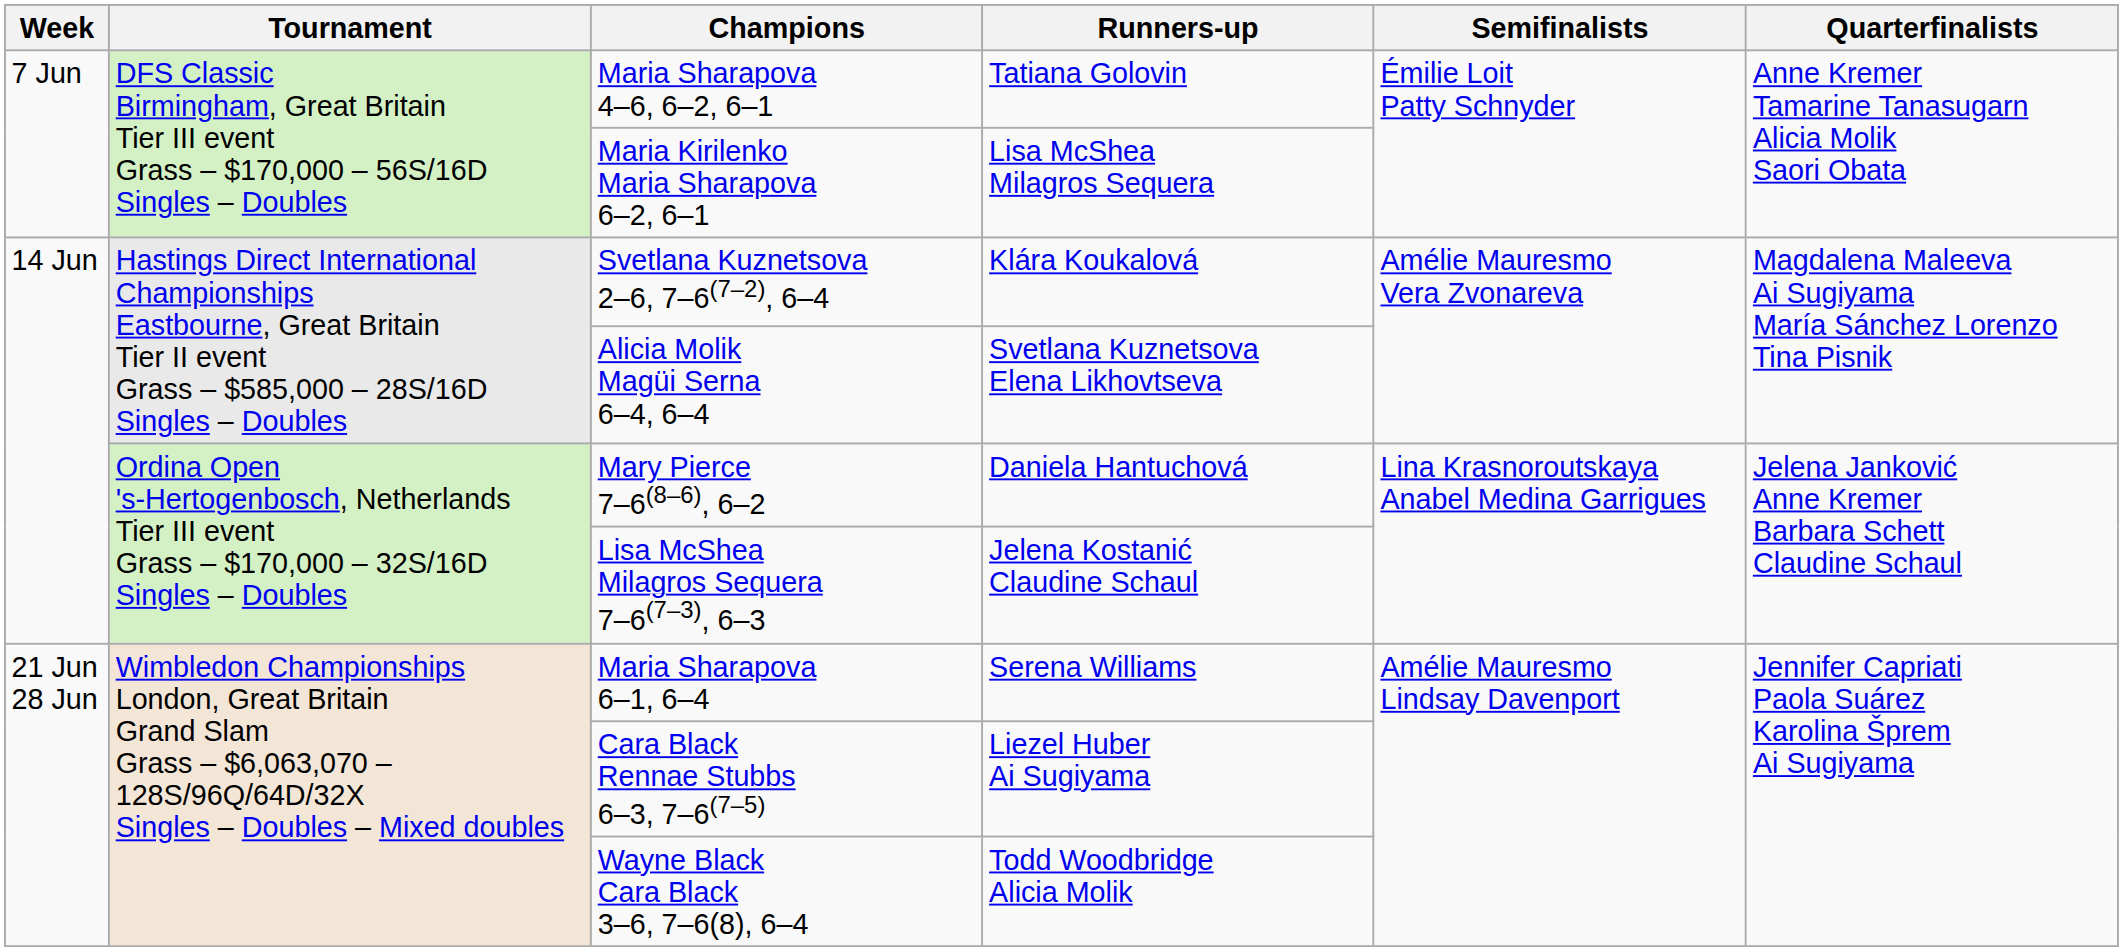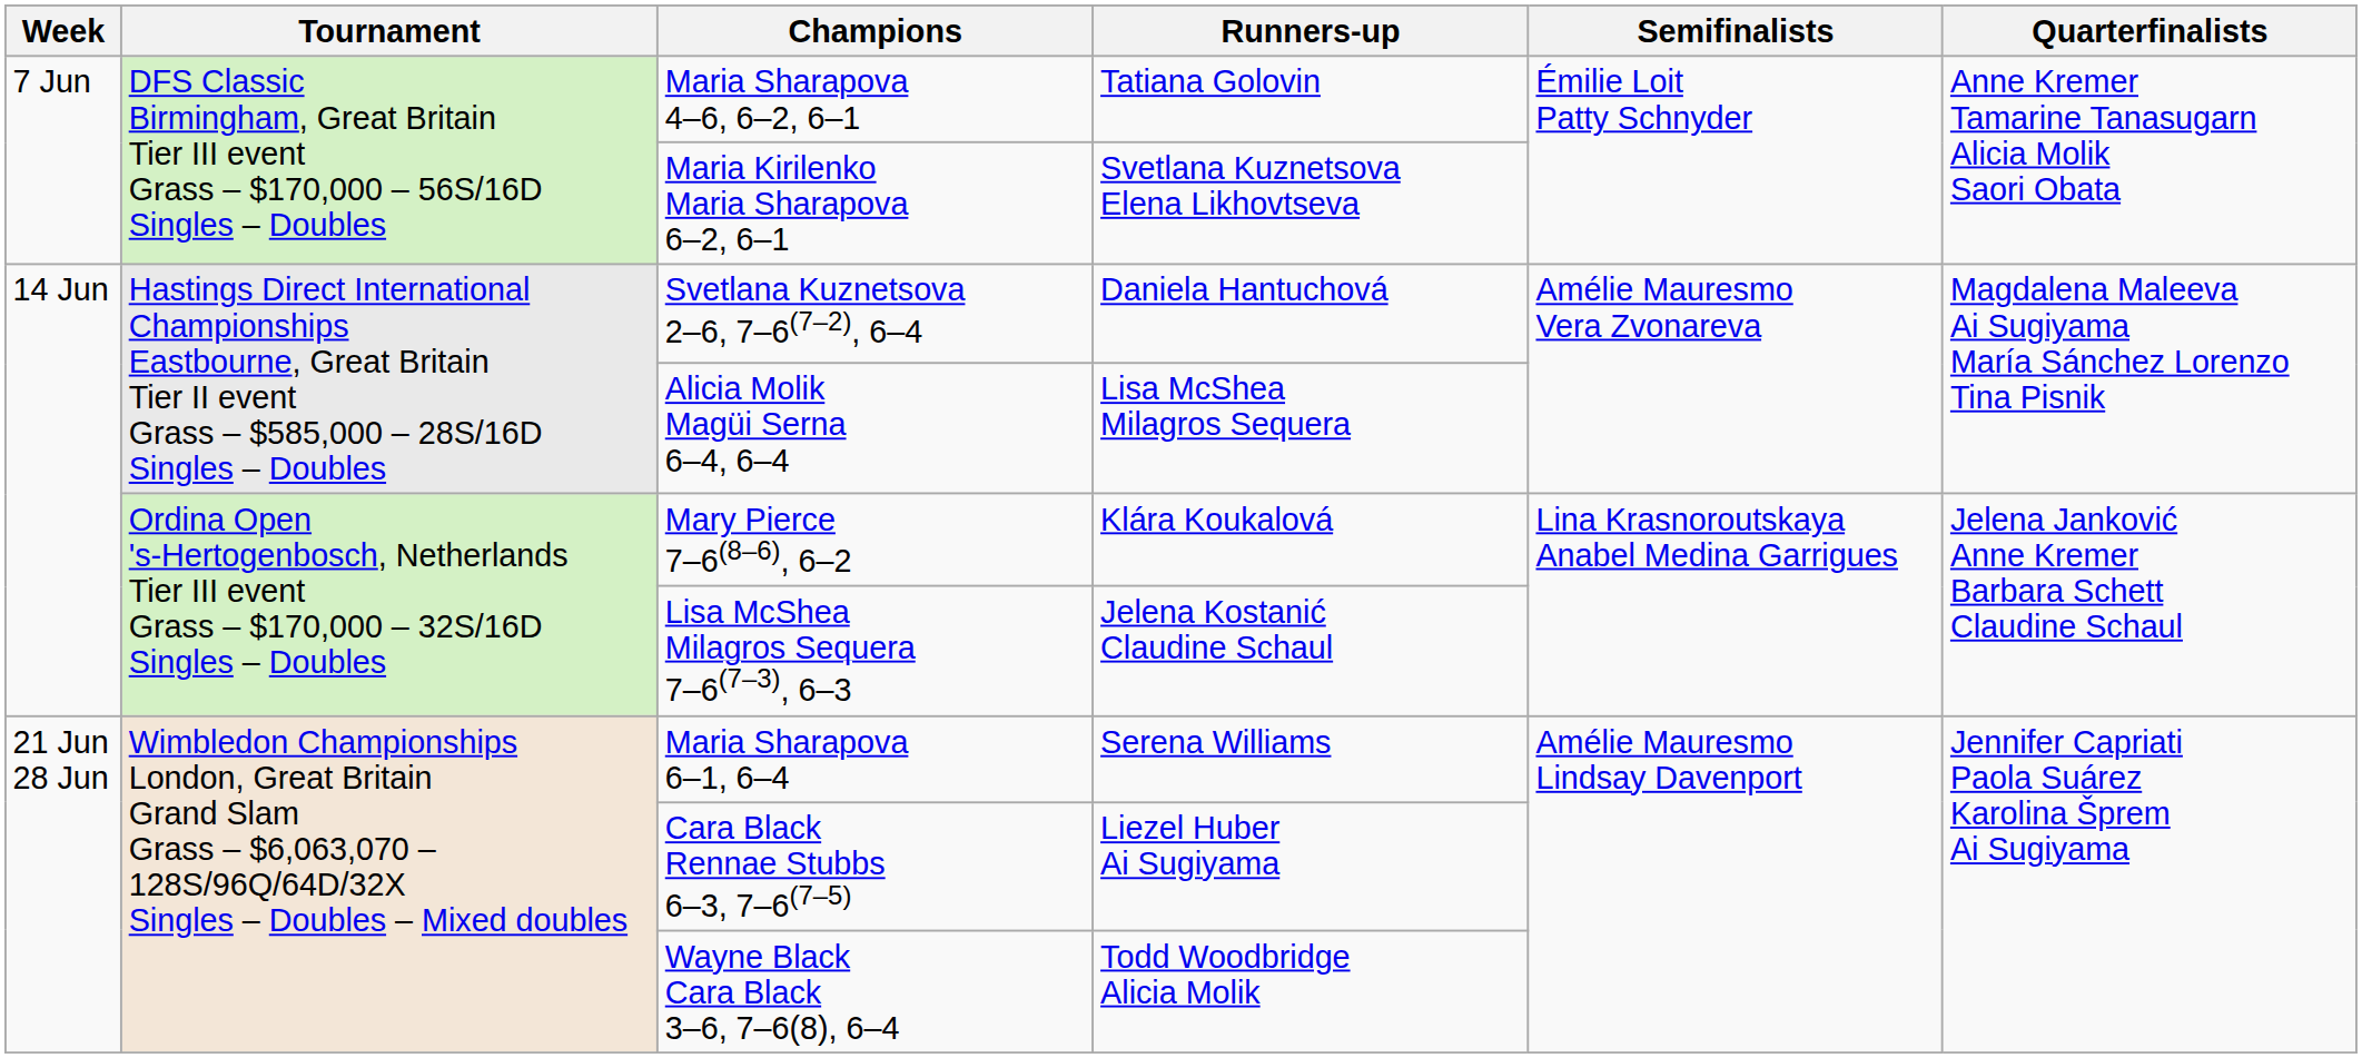Maria Kirilenko Maria Sharapova 6–2, 6–1 | Runners-up: Lisa McShea Milagros Sequera -> Svetlana Kuznetsova Elena Likhovtseva
Svetlana Kuznetsova 2–6, 7–6(7–2), 6–4 | Runners-up: Klára Koukalová -> Daniela Hantuchová
Alicia Molik Magüi Serna 6–4, 6–4 | Runners-up: Svetlana Kuznetsova Elena Likhovtseva -> Lisa McShea Milagros Sequera
Mary Pierce 7–6(8–6), 6–2 | Runners-up: Daniela Hantuchová -> Klára Koukalová
